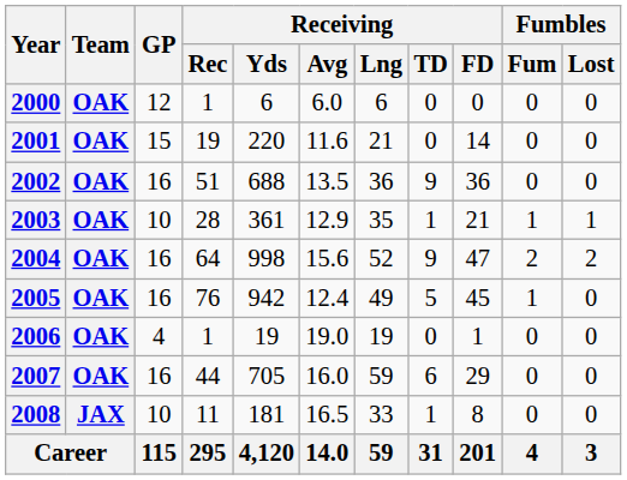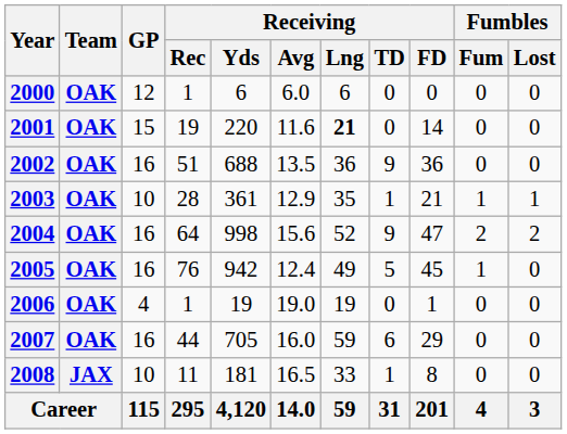2001 | Receiving / Lng: normal -> bold
